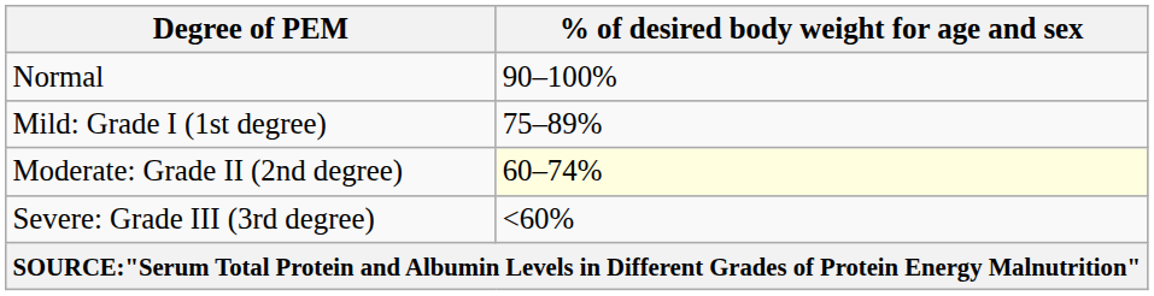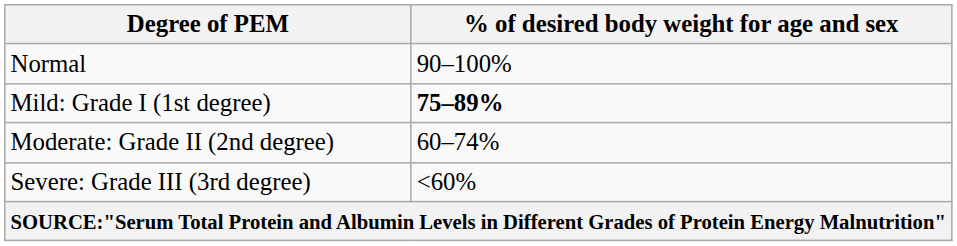Mild: Grade I (1st degree) | % of desired body weight for age and sex: normal -> bold
Moderate: Grade II (2nd degree) | % of desired body weight for age and sex: lightyellow background -> no background
